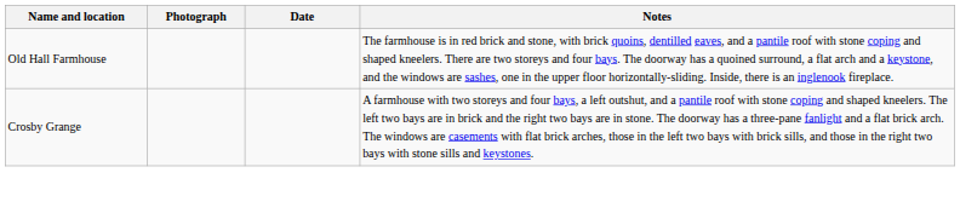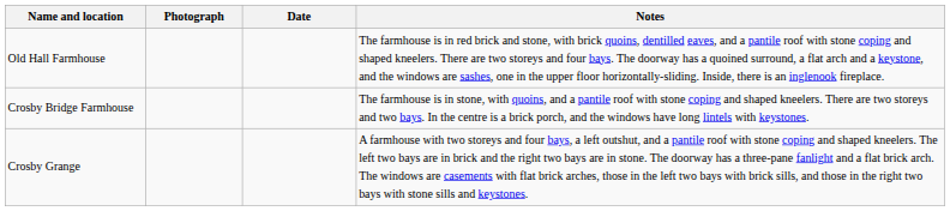+ row: Crosby Bridge Farmhouse | The farmhouse is in stone, with quoins, and a pantile roof with stone coping and shaped kneelers. There are two storeys and two bays. In the centre is a brick porch, and the windows have long lintels with keystones.
